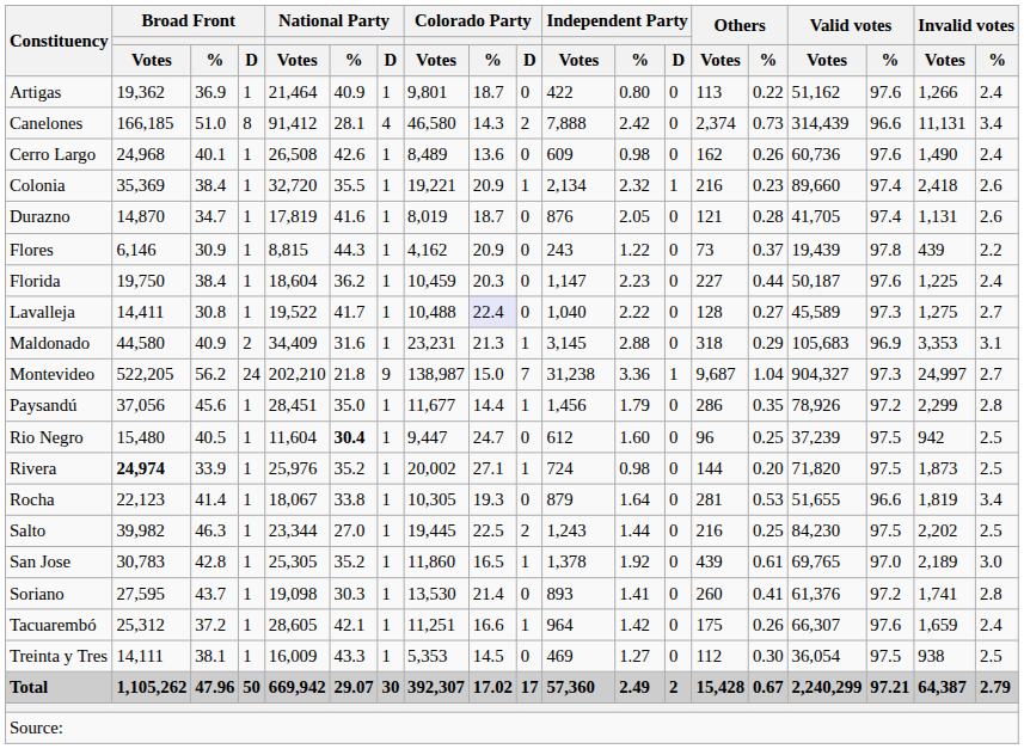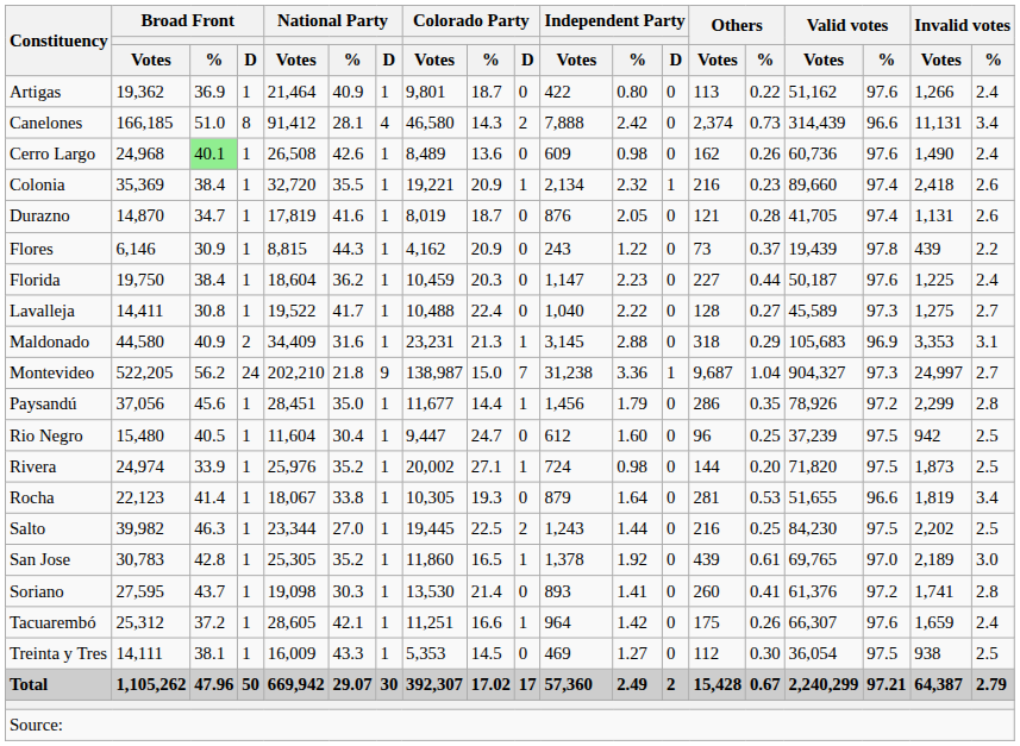Cerro Largo | Broad Front / %: no background -> lightgreen background
Lavalleja | Colorado Party / %: lavender background -> no background
Rio Negro | National Party / %: bold -> normal
Rivera | Broad Front / Votes: bold -> normal
